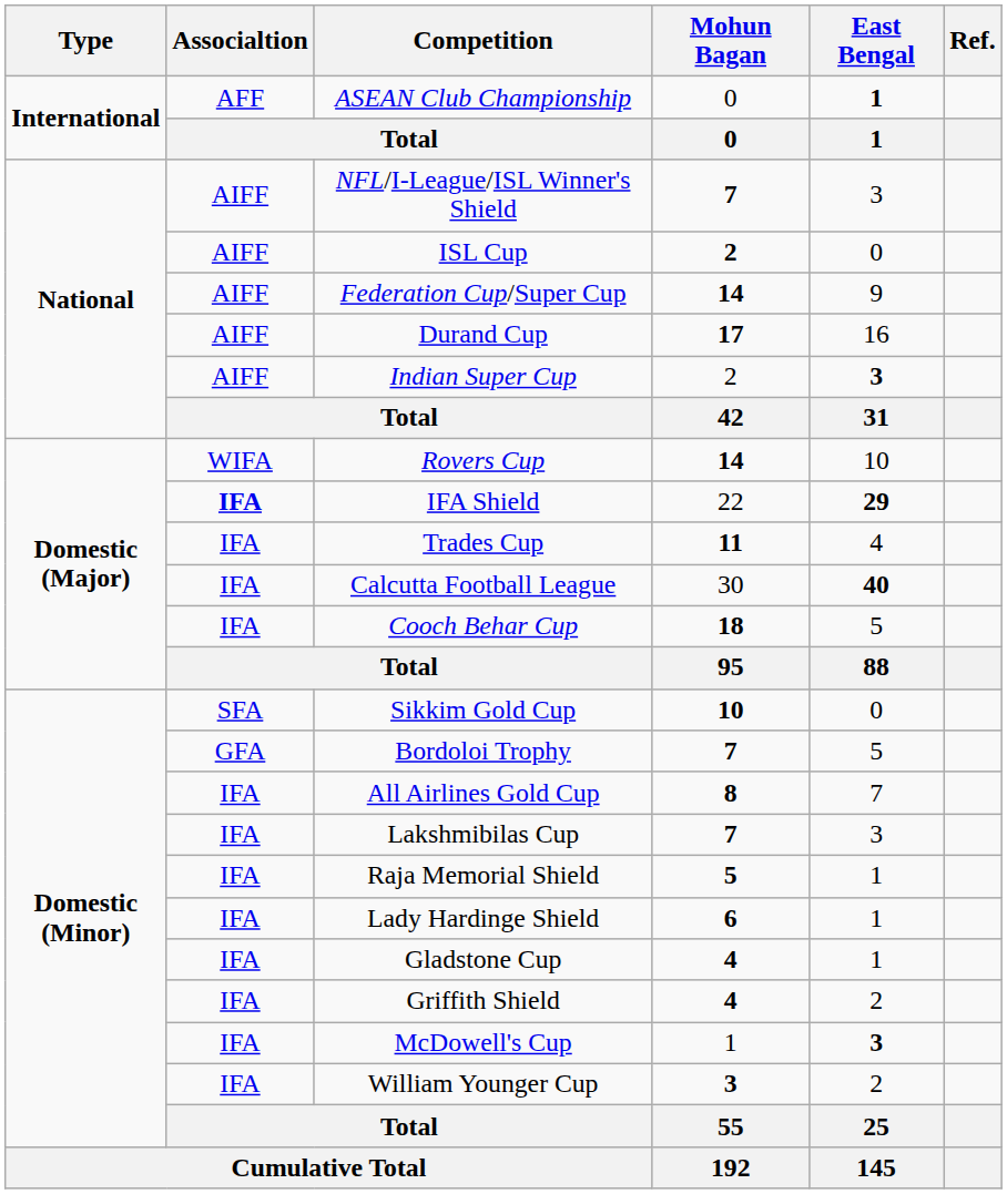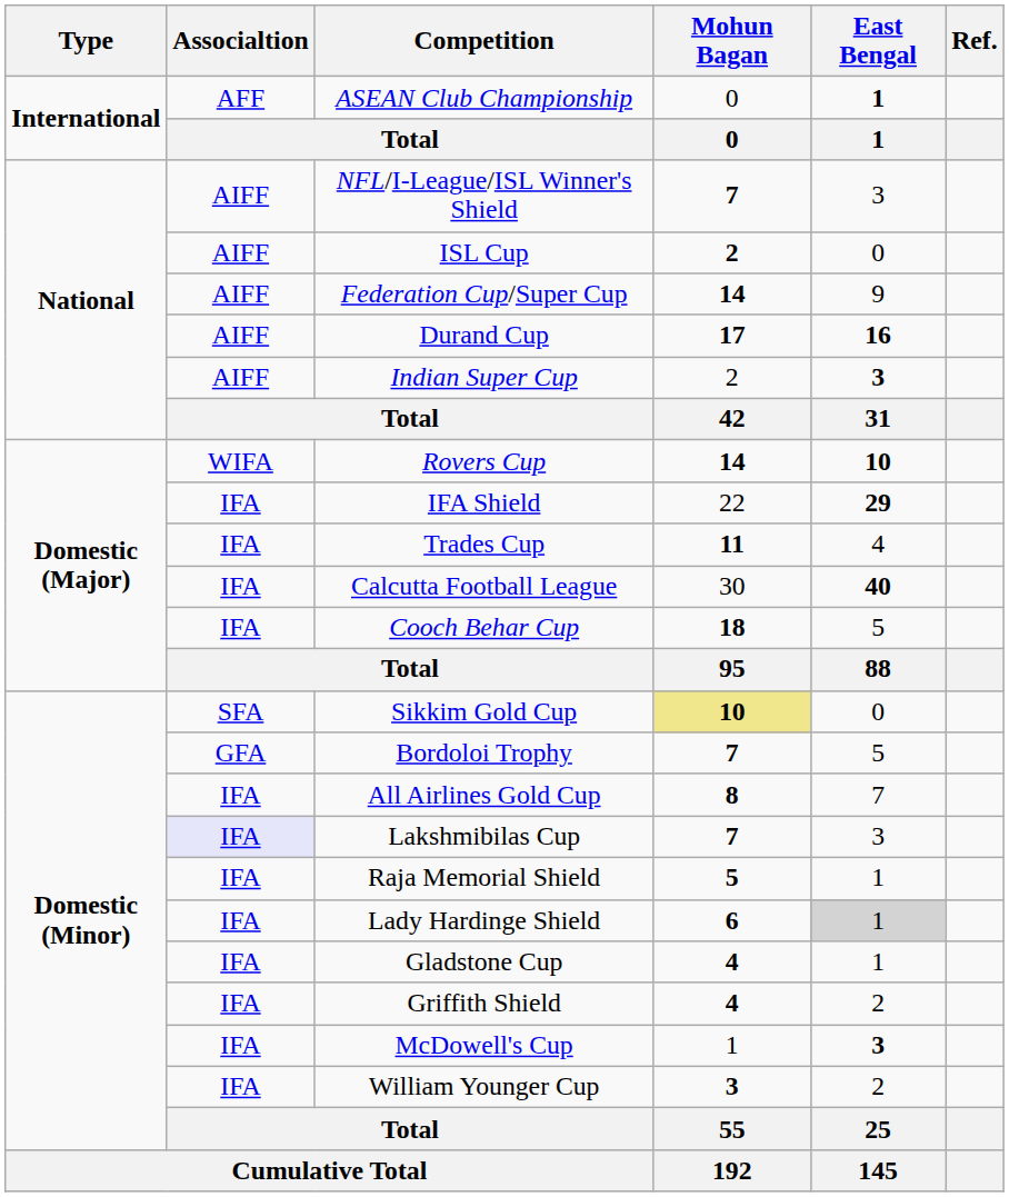Durand Cup | East Bengal: normal -> bold
Rovers Cup | East Bengal: normal -> bold
IFA Shield | Associaltion: bold -> normal
Sikkim Gold Cup | Mohun Bagan: no background -> khaki background
Lakshmibilas Cup | Associaltion: no background -> lavender background
Lady Hardinge Shield | East Bengal: no background -> lightgrey background
